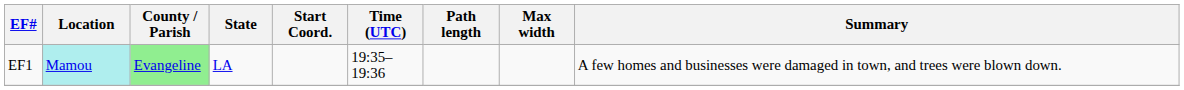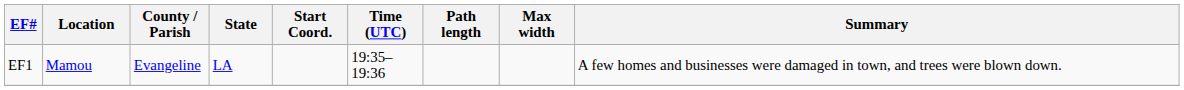EF1 | Location: paleturquoise background -> no background
EF1 | County / Parish: lightgreen background -> no background
